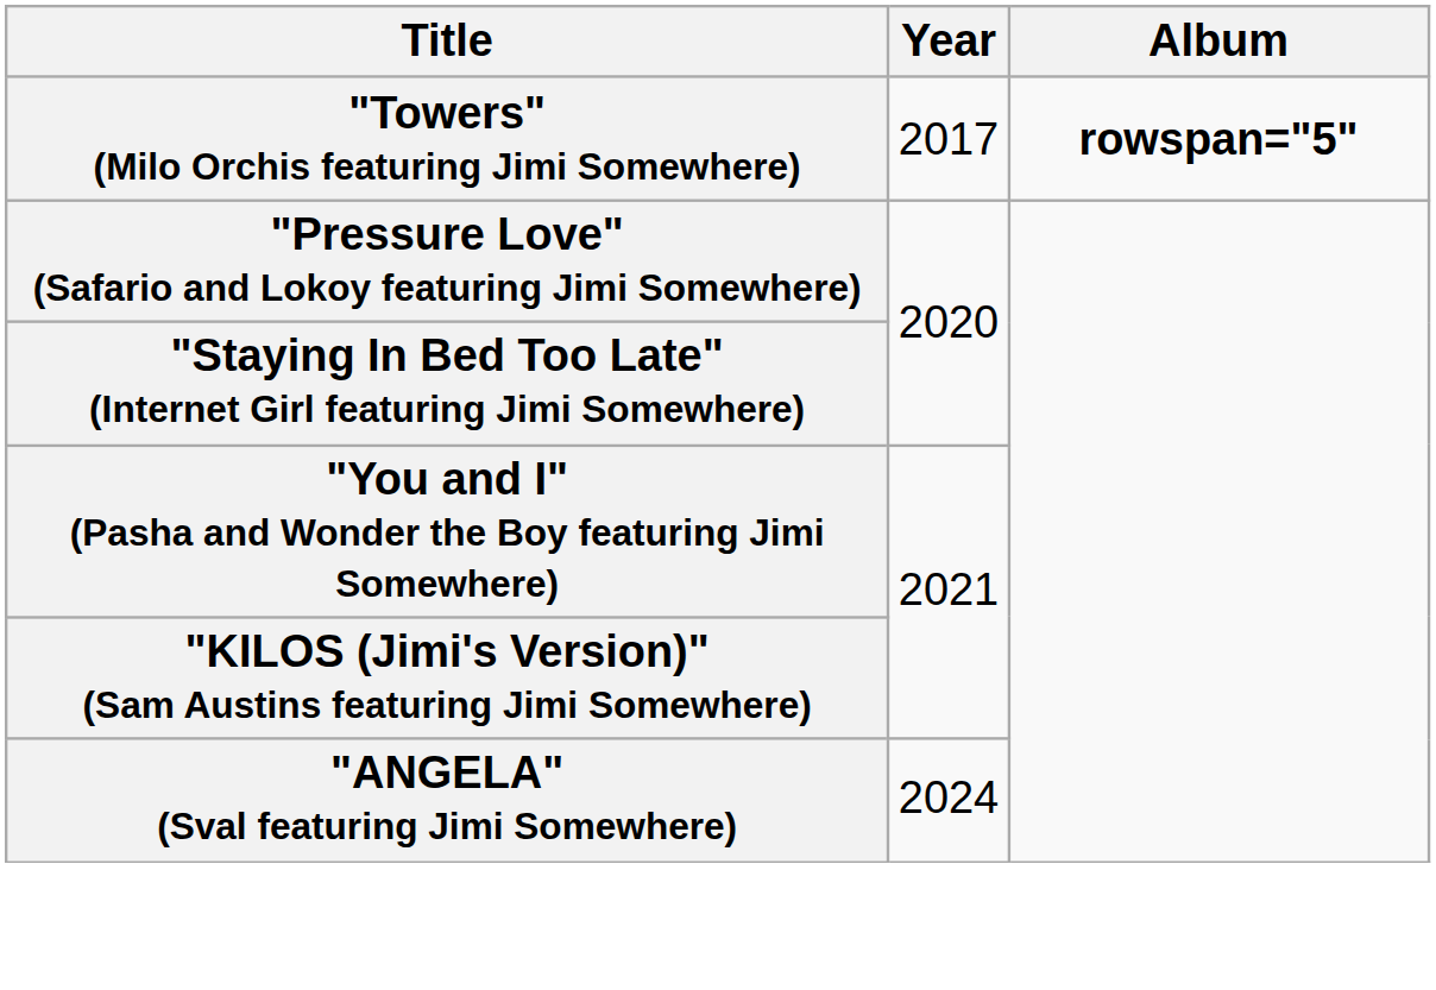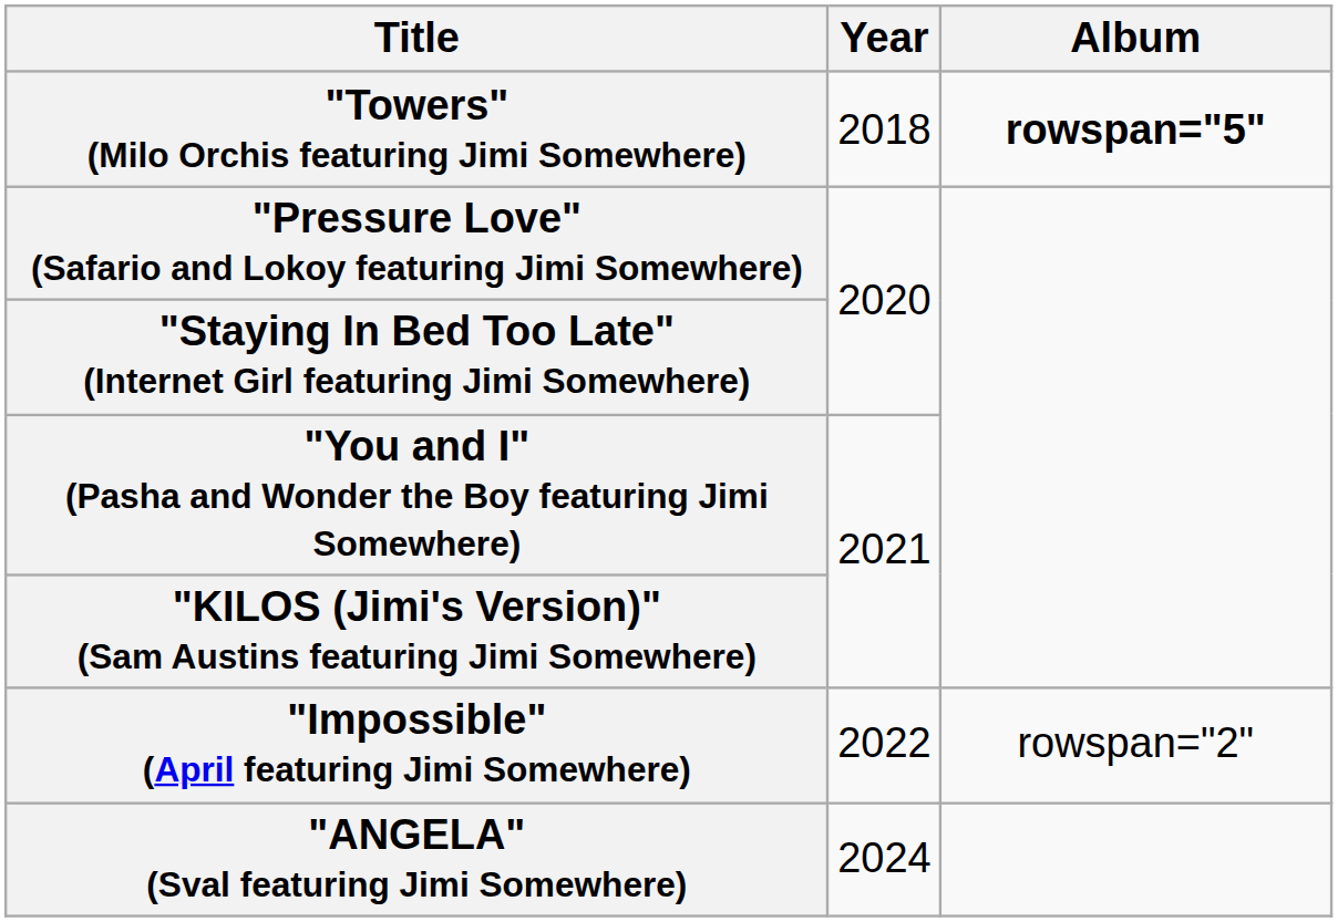"Towers" (Milo Orchis featuring Jimi Somewhere) | Year: 2017 -> 2018
+ row: "Impossible" (April featuring Jimi Somewhere) | 2022 | rowspan="2"
